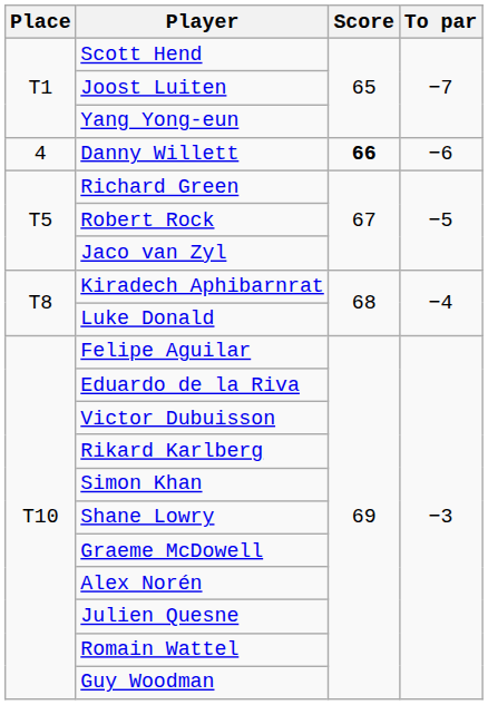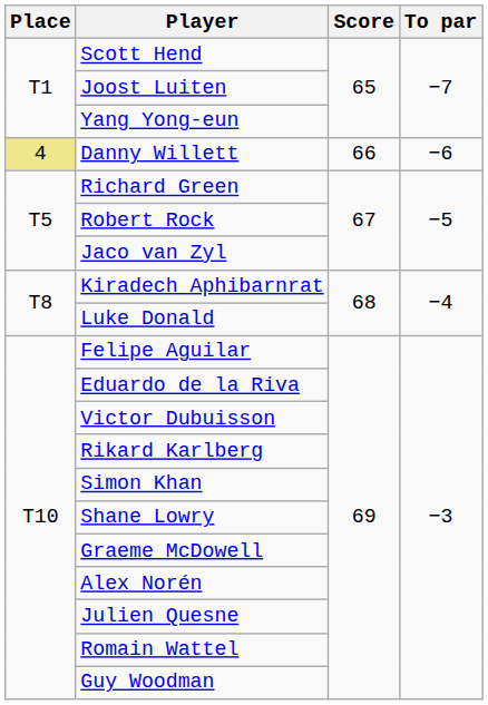Danny Willett | Place: no background -> khaki background
Danny Willett | Score: bold -> normal
